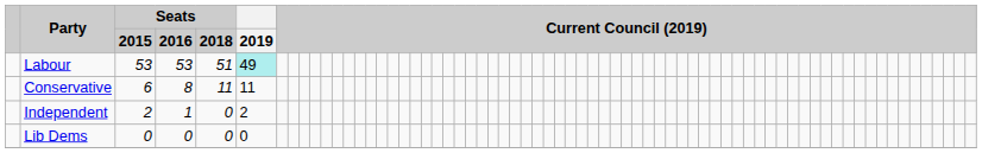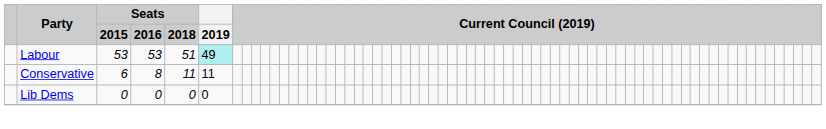- row: Independent | 2 | 1 | 0 | 2
